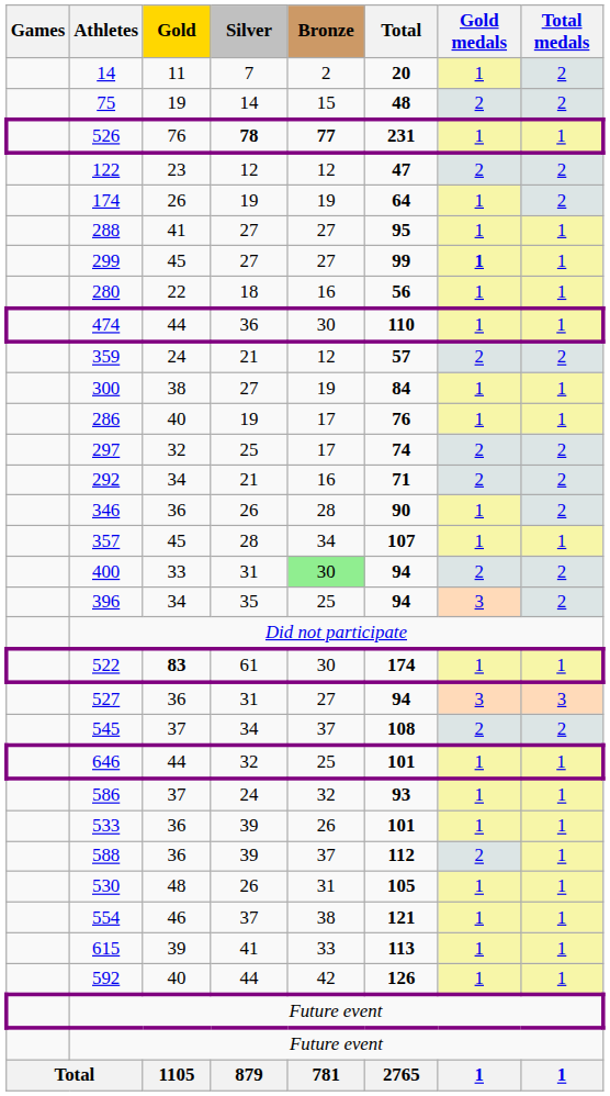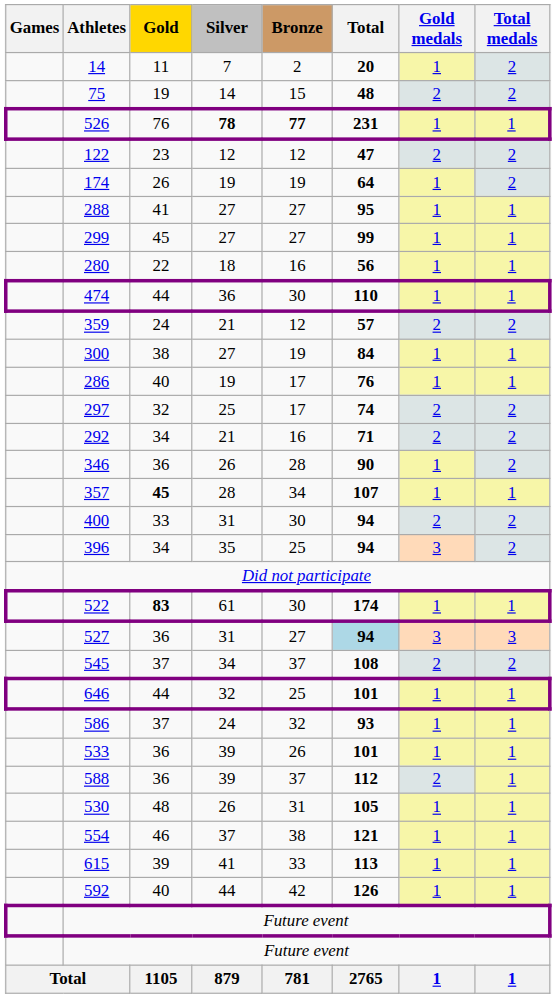299 | Gold medals: bold -> normal
357 | Gold: normal -> bold
400 | Bronze: lightgreen background -> no background
527 | Total: no background -> lightblue background
